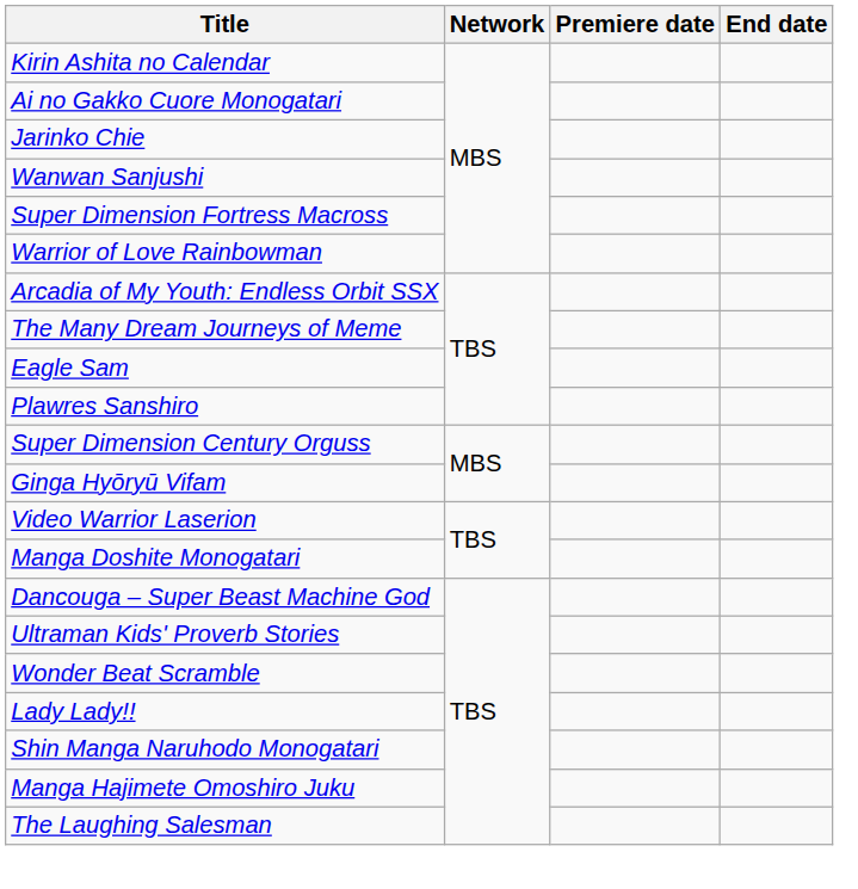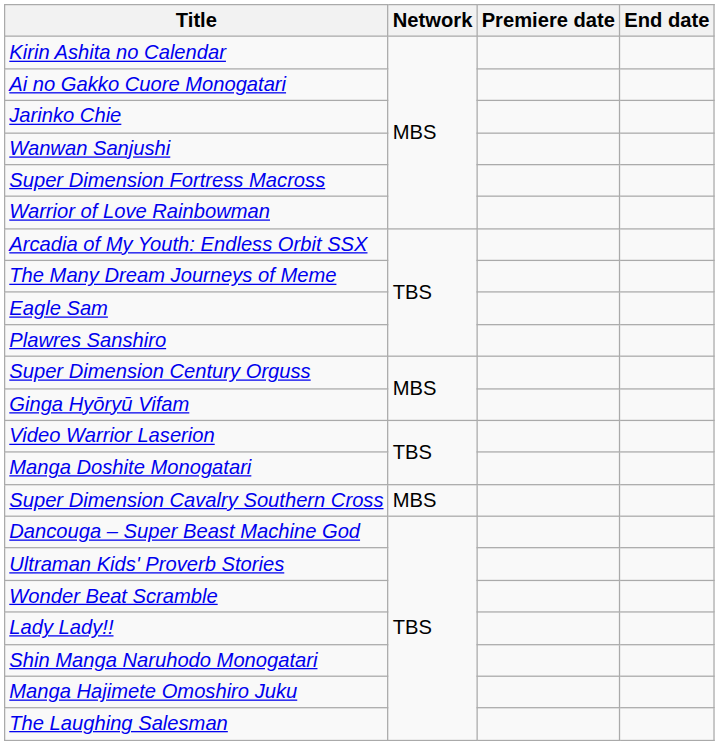+ row: Super Dimension Cavalry Southern Cross | MBS
